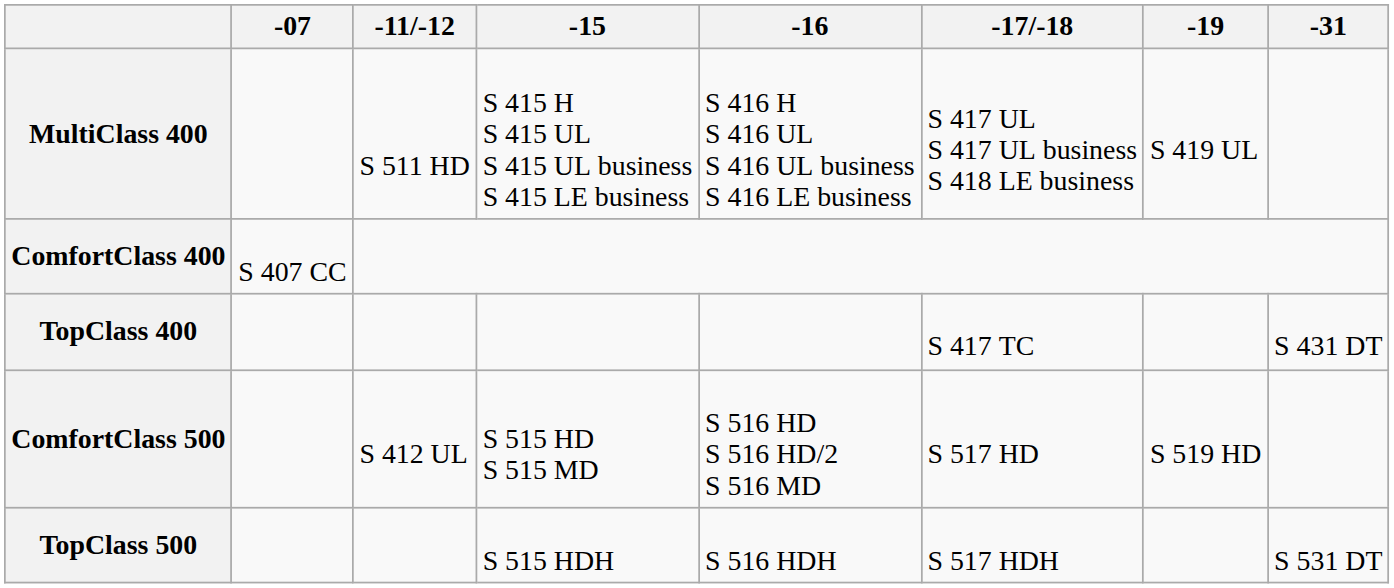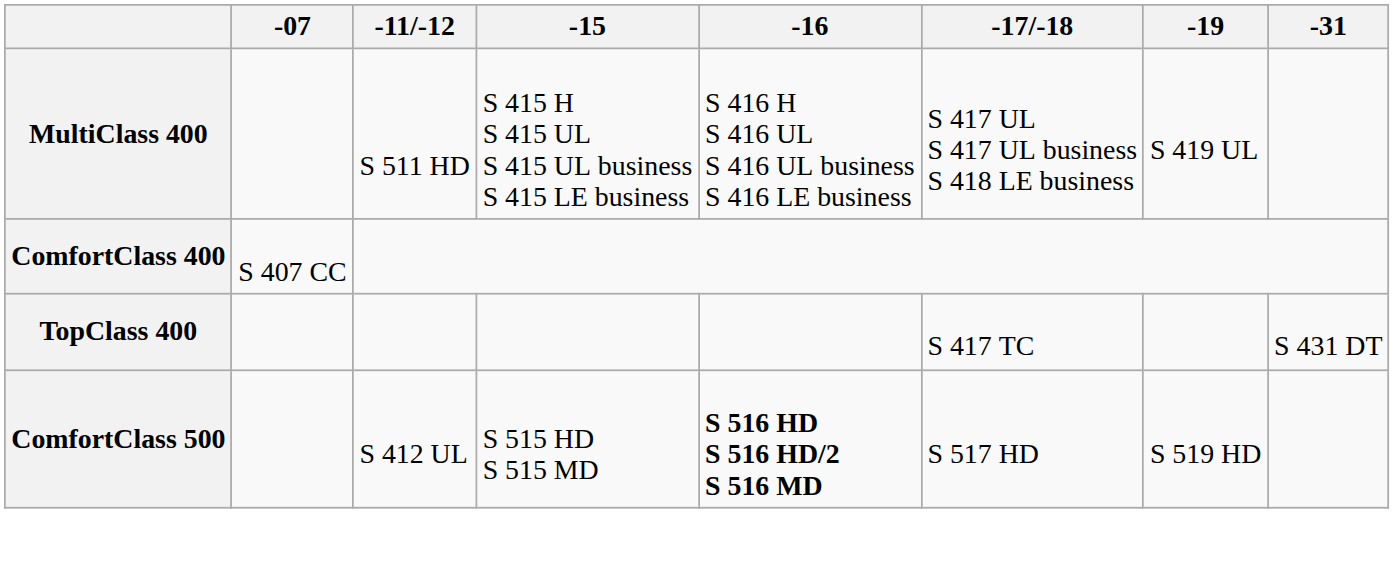ComfortClass 500 | -16: normal -> bold
- row: TopClass 500 | S 515 HDH | S 516 HDH | S 517 HDH | S 531 DT
